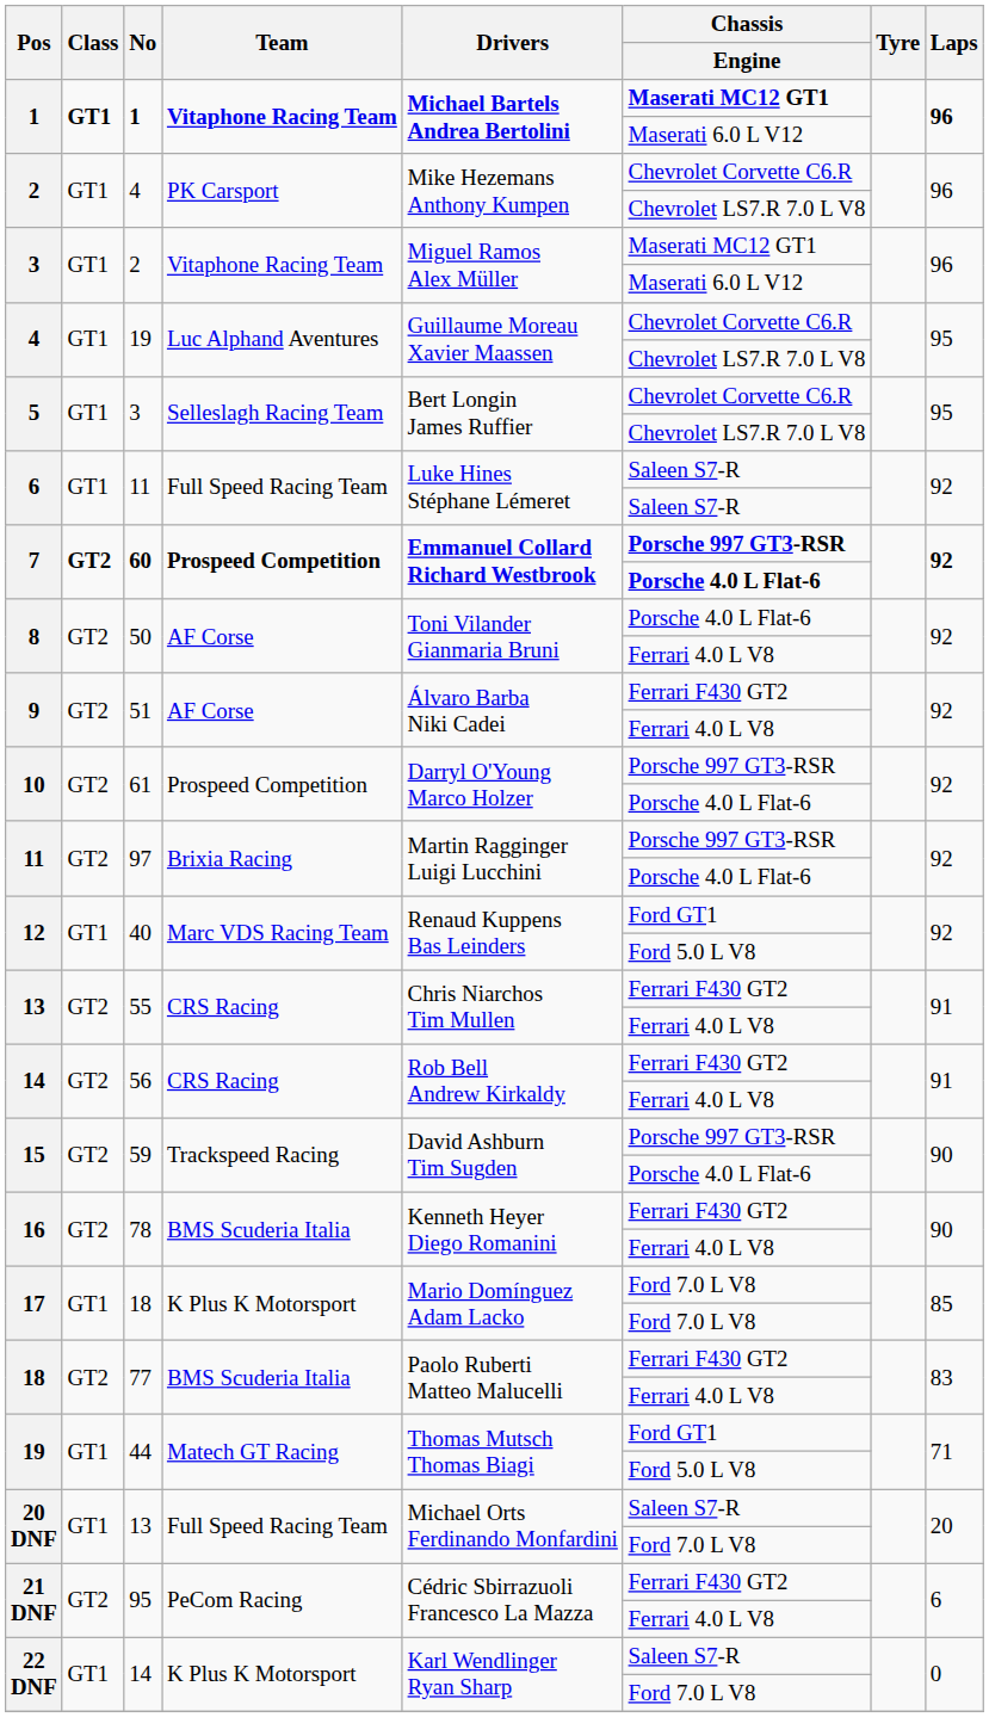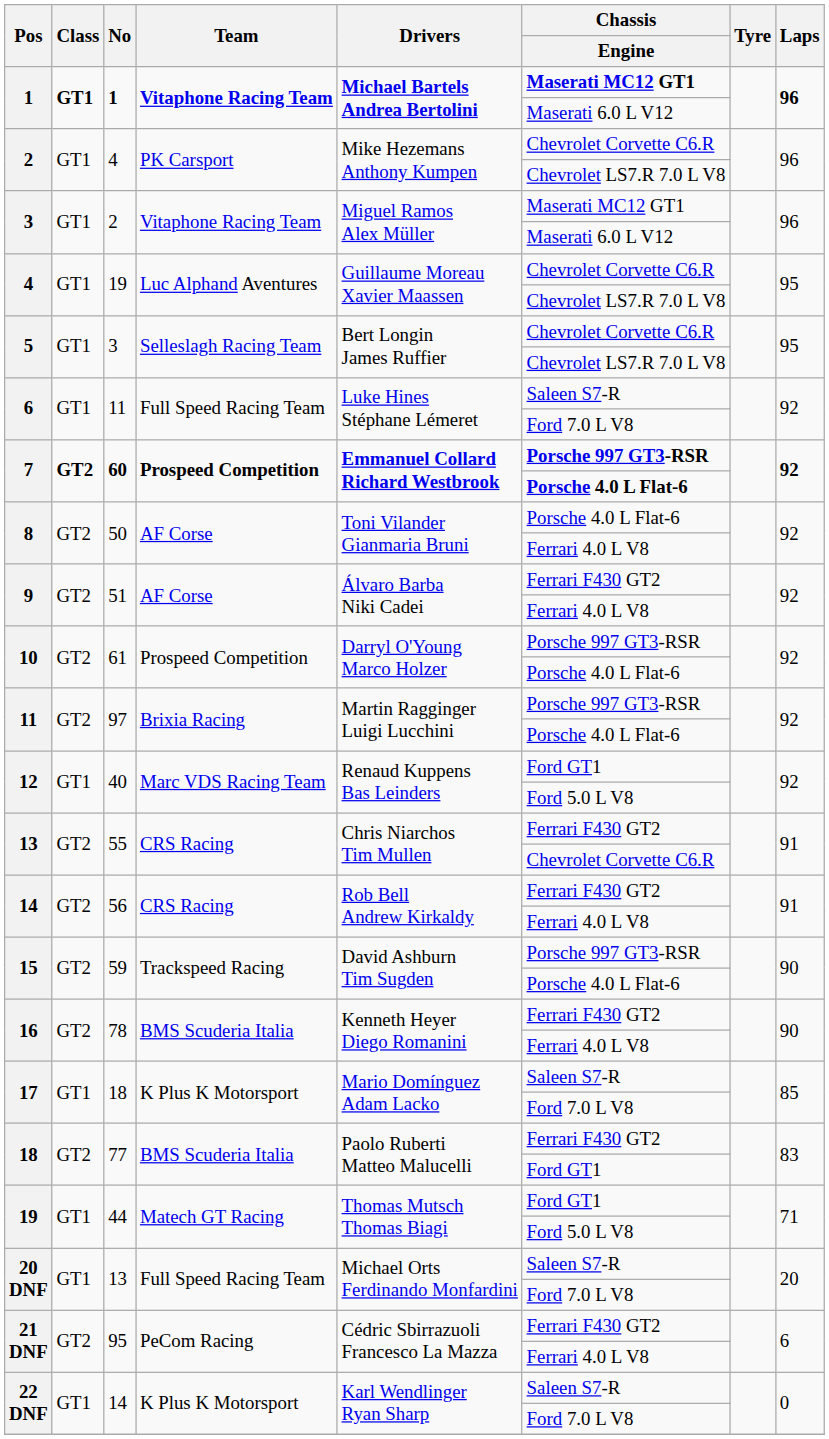row 14 | Chassis / Engine: Saleen S7-R -> Ford 7.0 L V8
row 28 | Chassis / Engine: Ferrari 4.0 L V8 -> Chevrolet Corvette C6.R
row 35 | Chassis / Engine: Ford 7.0 L V8 -> Saleen S7-R
row 38 | Chassis / Engine: Ferrari 4.0 L V8 -> Ford GT1
